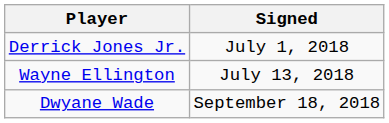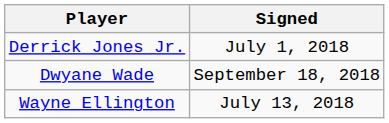rows swapped: Wayne Ellington <-> Dwyane Wade
